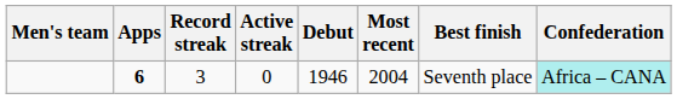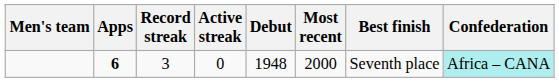row 2 | Debut: 1946 -> 1948
row 2 | Most recent: 2004 -> 2000
